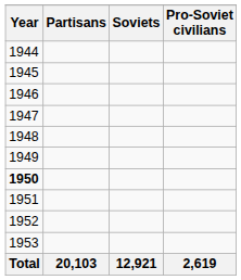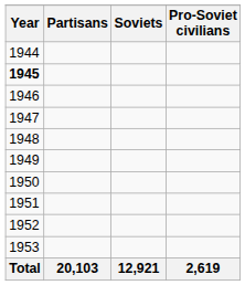1945 | Year: normal -> bold
1950 | Year: bold -> normal
